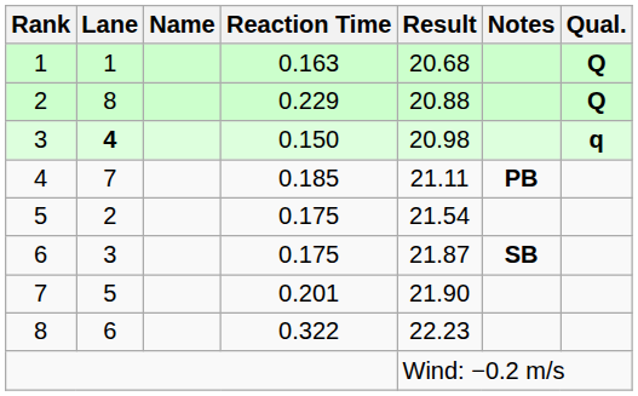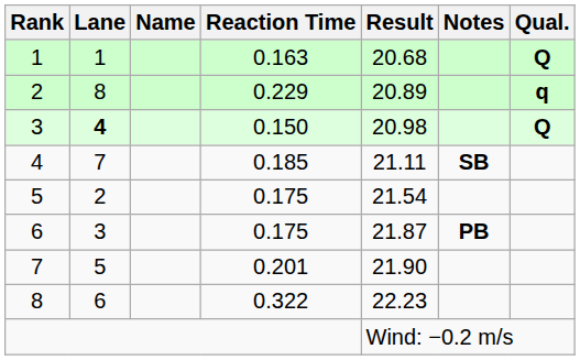row 3 | Result: 20.88 -> 20.89
row 3 | Qual.: Q -> q
row 4 | Qual.: q -> Q
row 5 | Notes: PB -> SB
row 7 | Notes: SB -> PB
